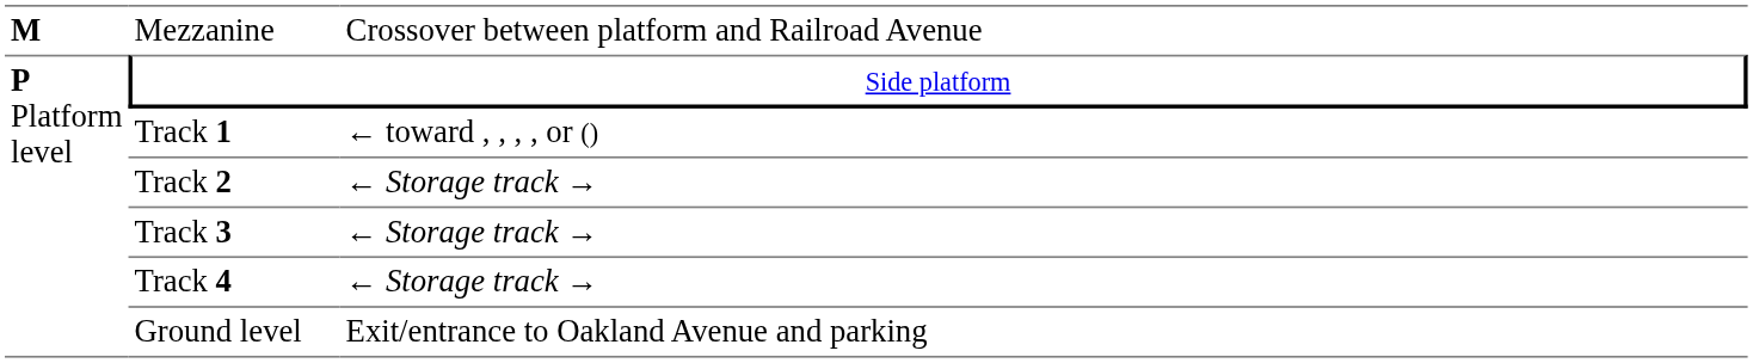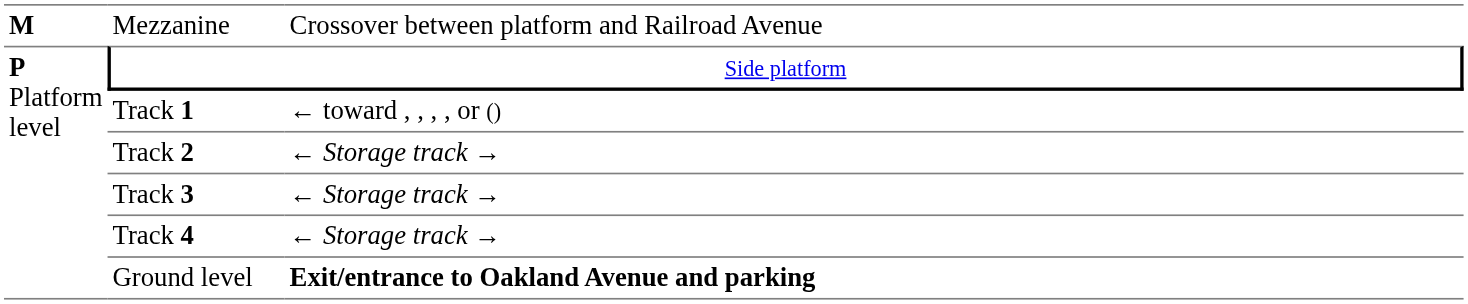Ground level | column 3: normal -> bold
